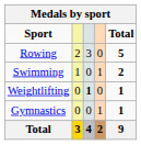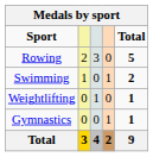Weightlifting | column 3: bold -> normal
